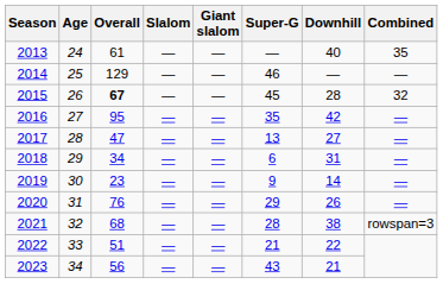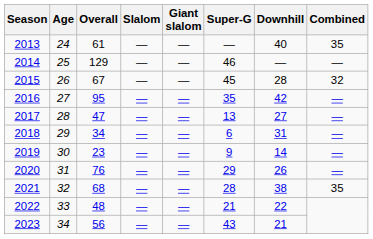2015 | Overall: bold -> normal
2021 | Combined: rowspan=3 -> 35
2022 | Overall: 51 -> 48
